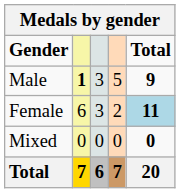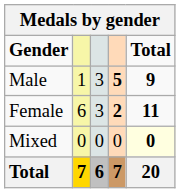Male | column 2: bold -> normal
Male | column 4: normal -> bold
Female | column 4: normal -> bold
Female | Total: lightblue background -> no background
Mixed | Total: no background -> lightyellow background
